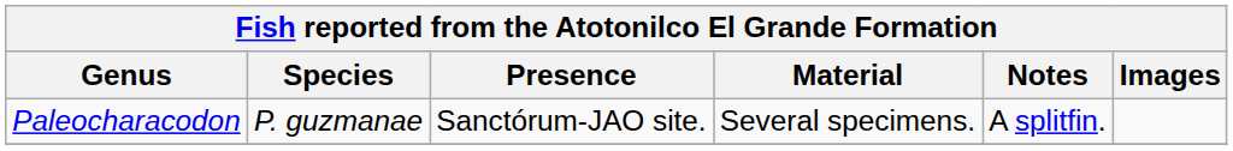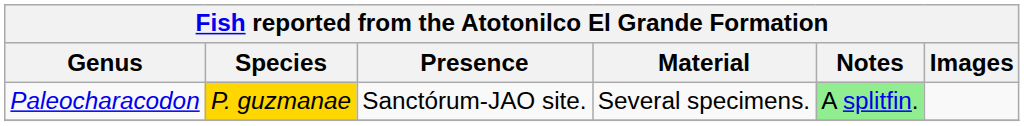Paleocharacodon | Species: no background -> gold background
Paleocharacodon | Notes: no background -> lightgreen background
